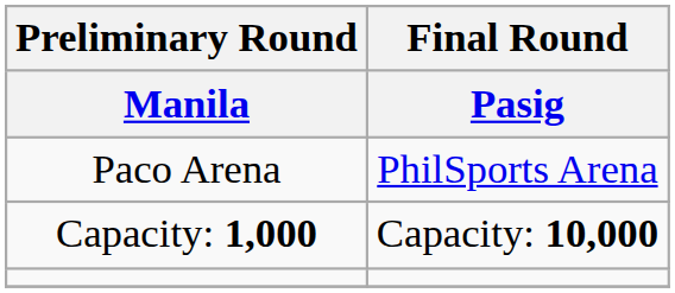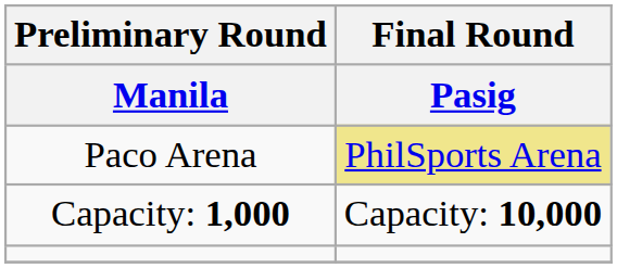row 3 | Final Round / Pasig: no background -> khaki background
